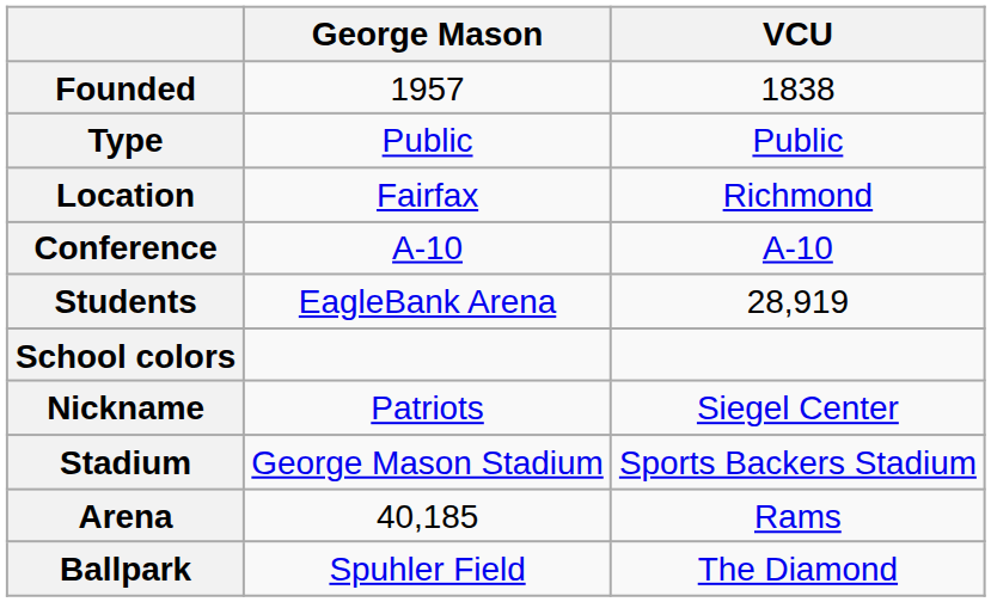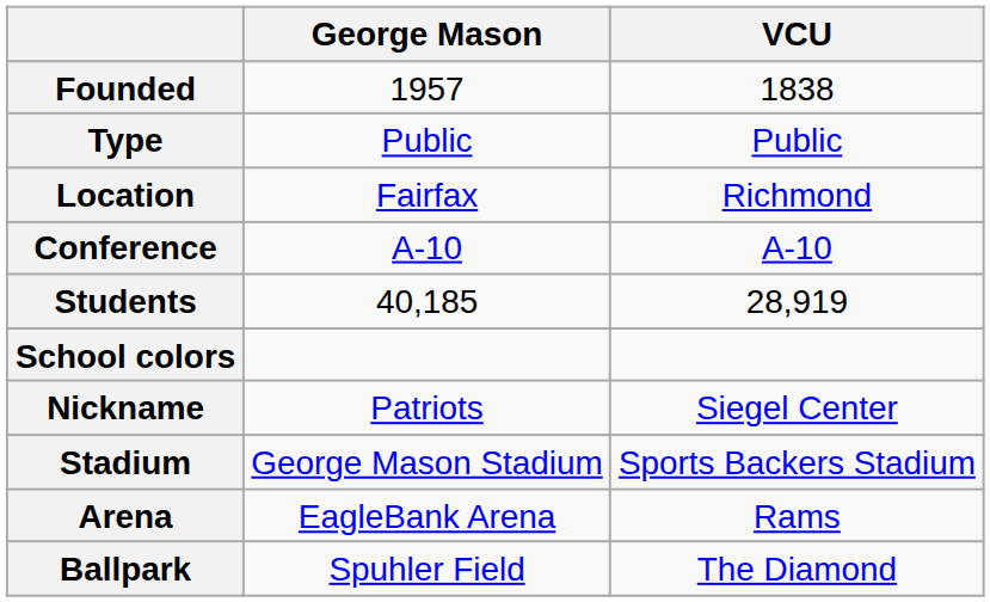Students | George Mason: EagleBank Arena -> 40,185
Arena | George Mason: 40,185 -> EagleBank Arena
